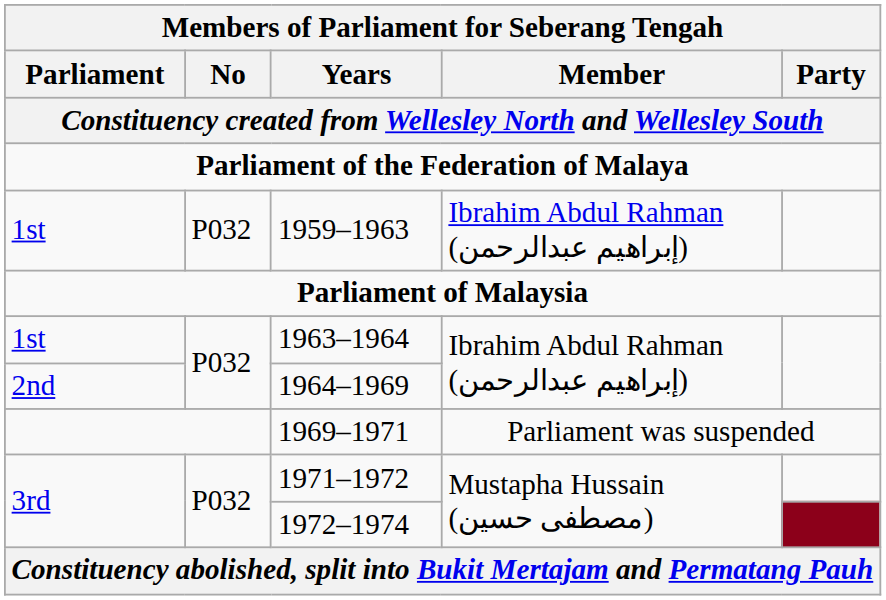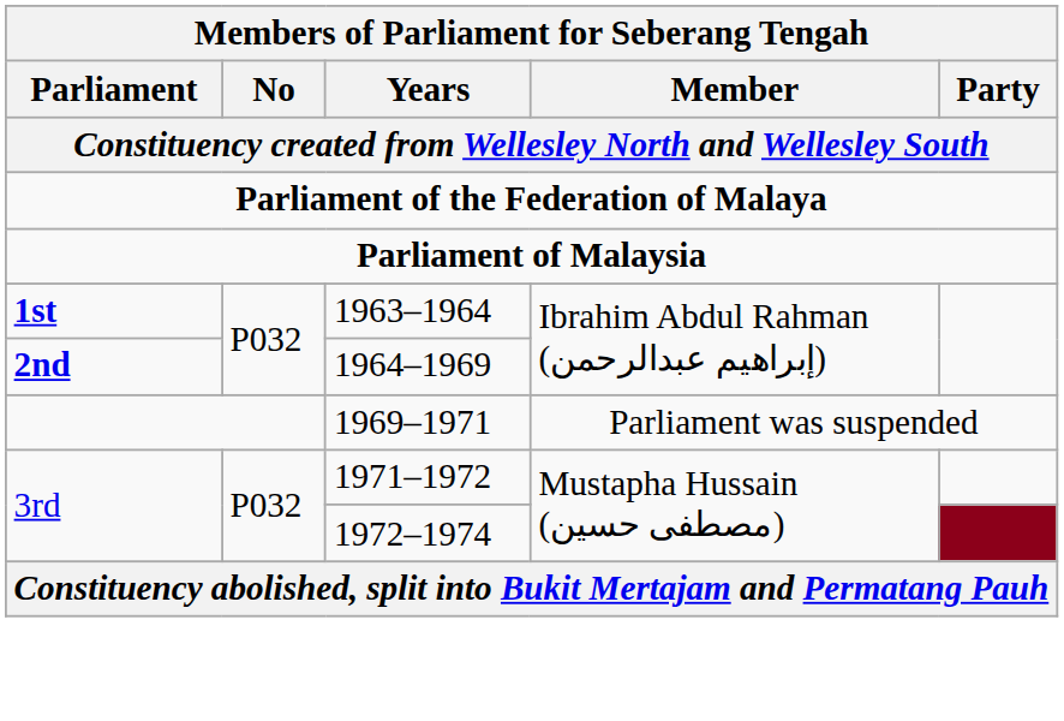- row: 1st | P032 | 1959–1963 | Ibrahim Abdul Rahman (إبراهيم عبدالرحمن)
1963–1964 | Parliament: normal -> bold
1964–1969 | Parliament: normal -> bold
